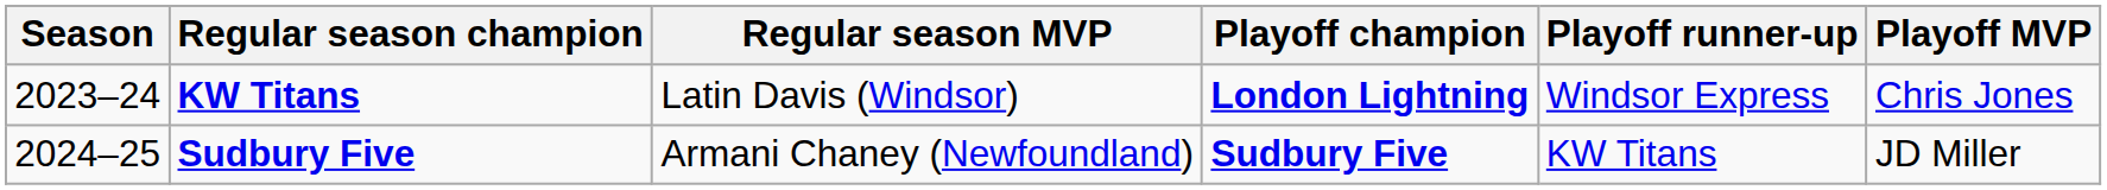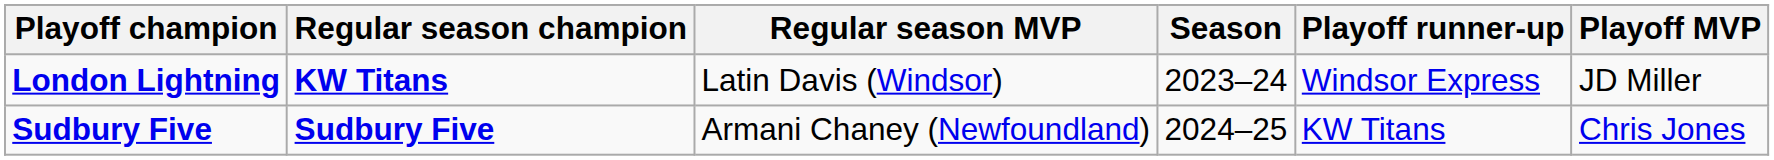columns swapped: Season <-> Playoff champion
row 2 | Playoff MVP: Chris Jones -> JD Miller
row 3 | Playoff MVP: JD Miller -> Chris Jones
